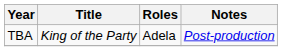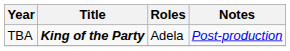TBA | Title: normal -> bold
